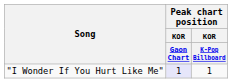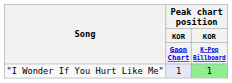"I Wonder If You Hurt Like Me" | Peak chart position / KOR / K-Pop Billboard: no background -> lightgreen background
